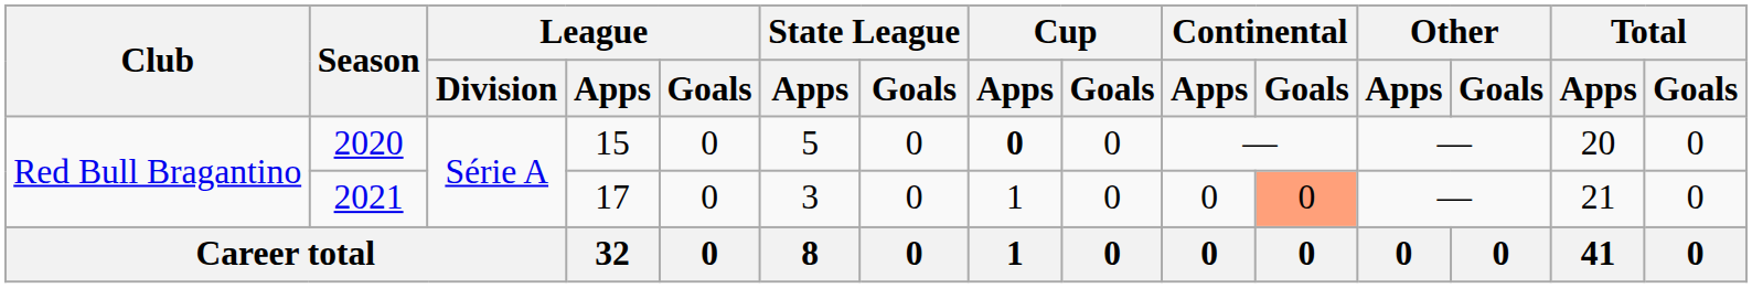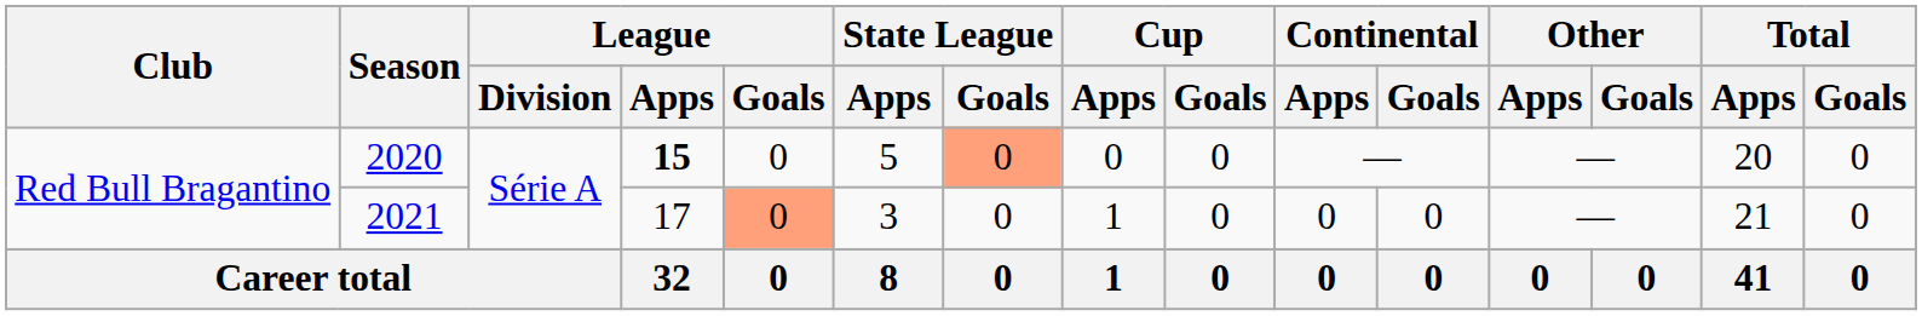2020 | League / Apps: normal -> bold
2020 | State League / Goals: no background -> lightsalmon background
2020 | Cup / Apps: bold -> normal
2021 | League / Goals: no background -> lightsalmon background
2021 | Continental / Goals: lightsalmon background -> no background
